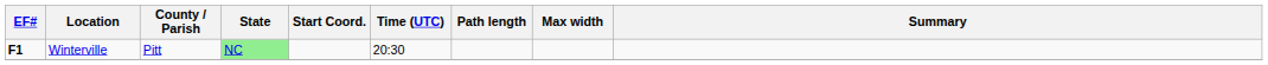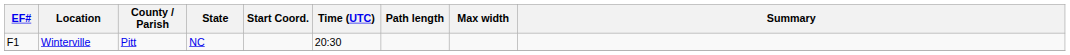Winterville | EF#: bold -> normal
Winterville | State: lightgreen background -> no background
